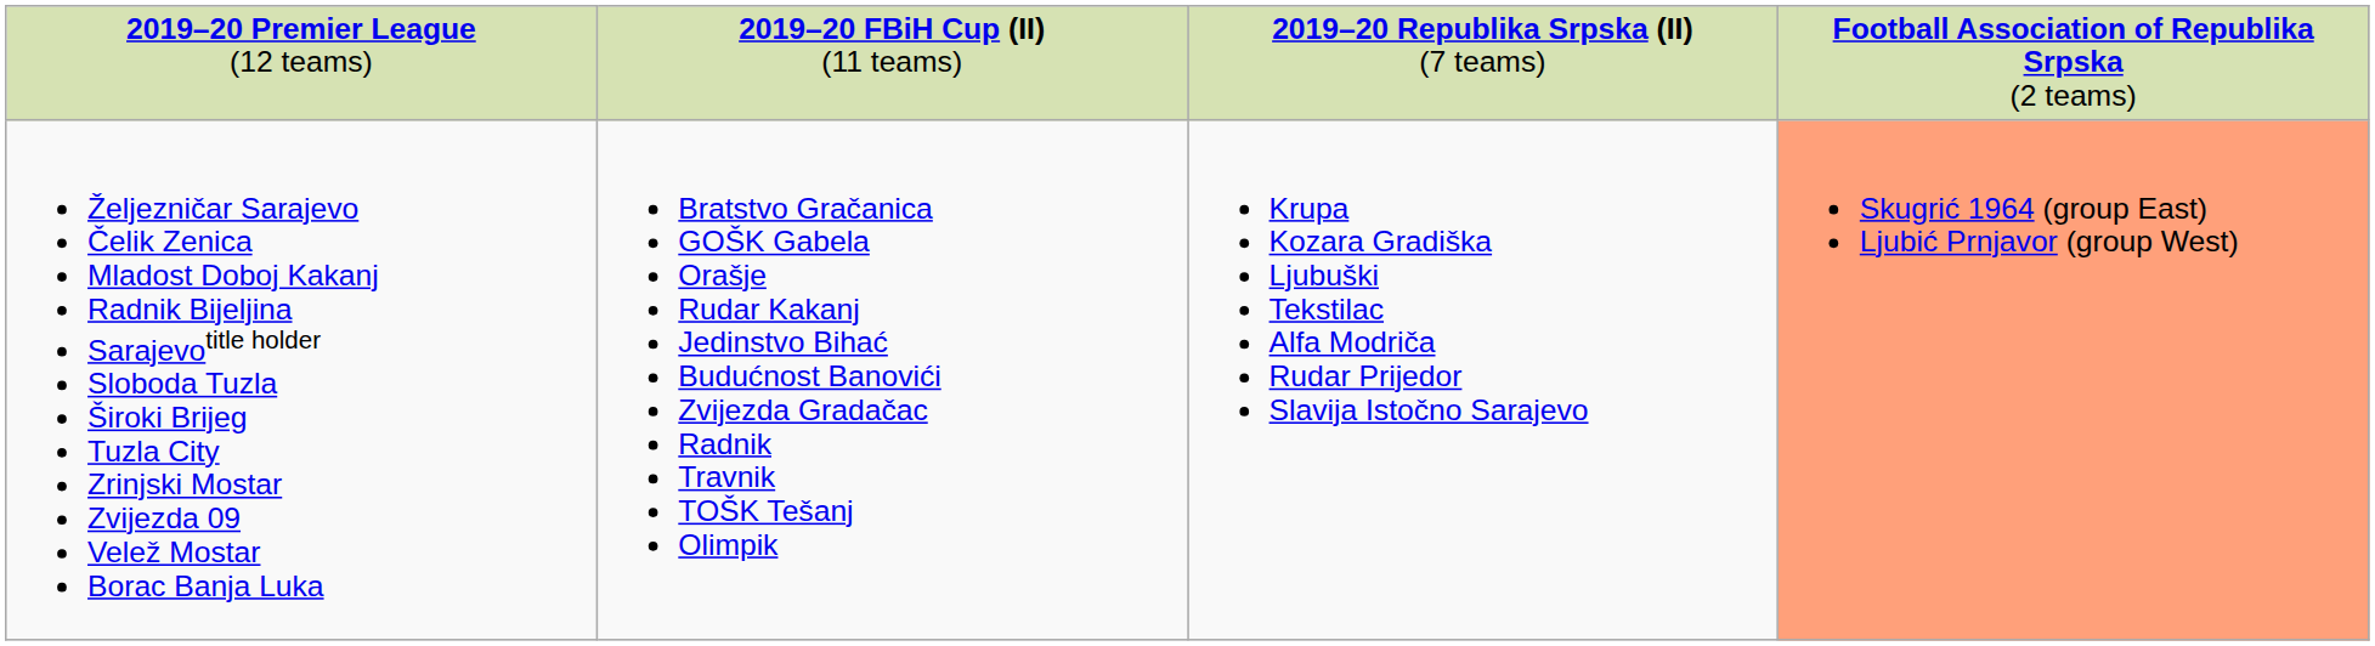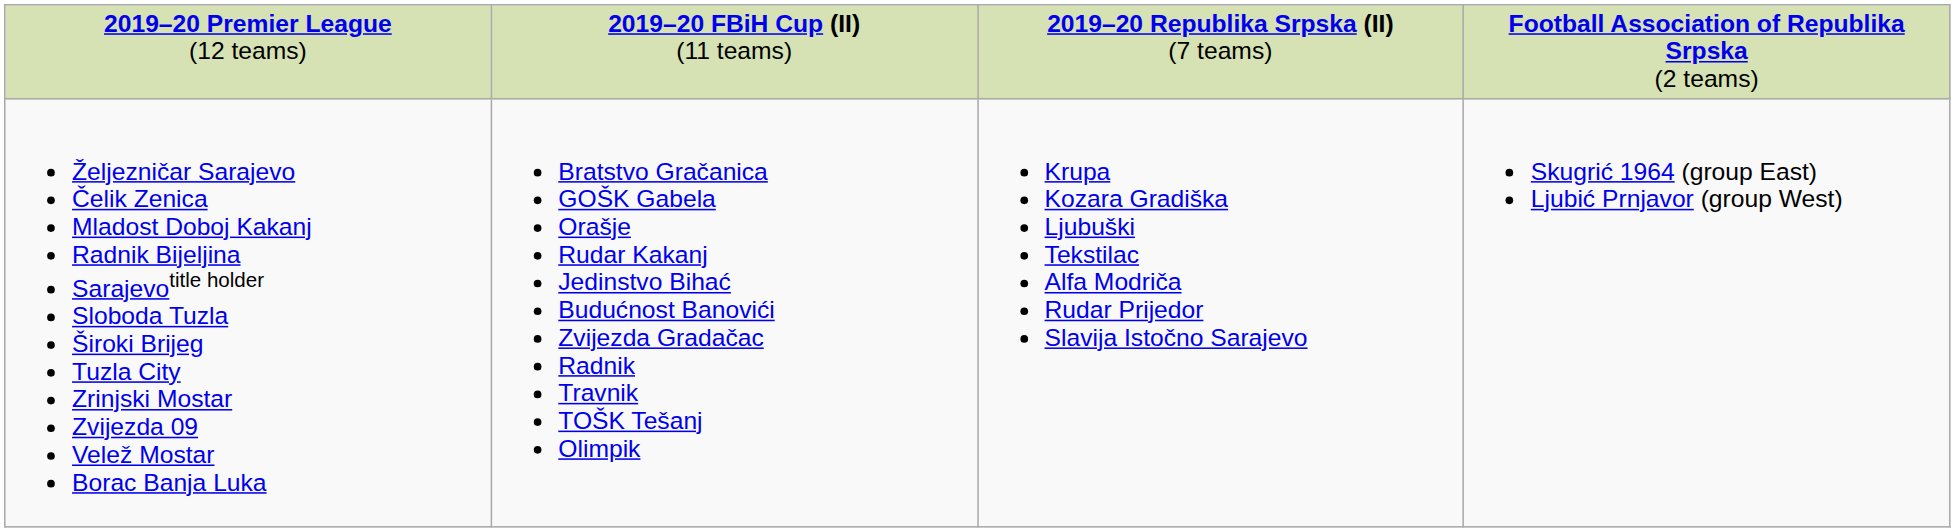row 2 | column 4: lightsalmon background -> no background
